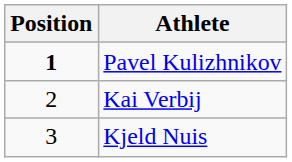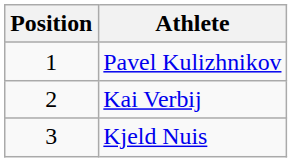Pavel Kulizhnikov | Position: bold -> normal
